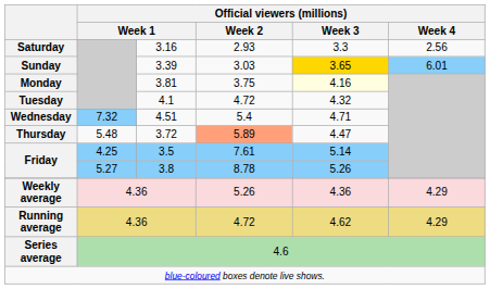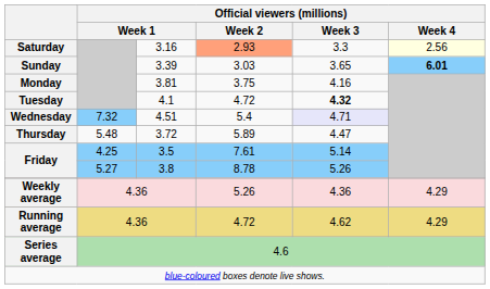Saturday | Official viewers (millions) / Week 2: no background -> lightsalmon background
Saturday | Official viewers (millions) / Week 4: no background -> lightyellow background
Sunday | Official viewers (millions) / Week 3: gold background -> no background
Sunday | Official viewers (millions) / Week 4: normal -> bold
Monday | Official viewers (millions) / Week 3: lightyellow background -> no background
Tuesday | Official viewers (millions) / Week 3: normal -> bold
Wednesday | Official viewers (millions) / Week 3: no background -> lavender background
Thursday | Official viewers (millions) / Week 2: lightsalmon background -> no background
